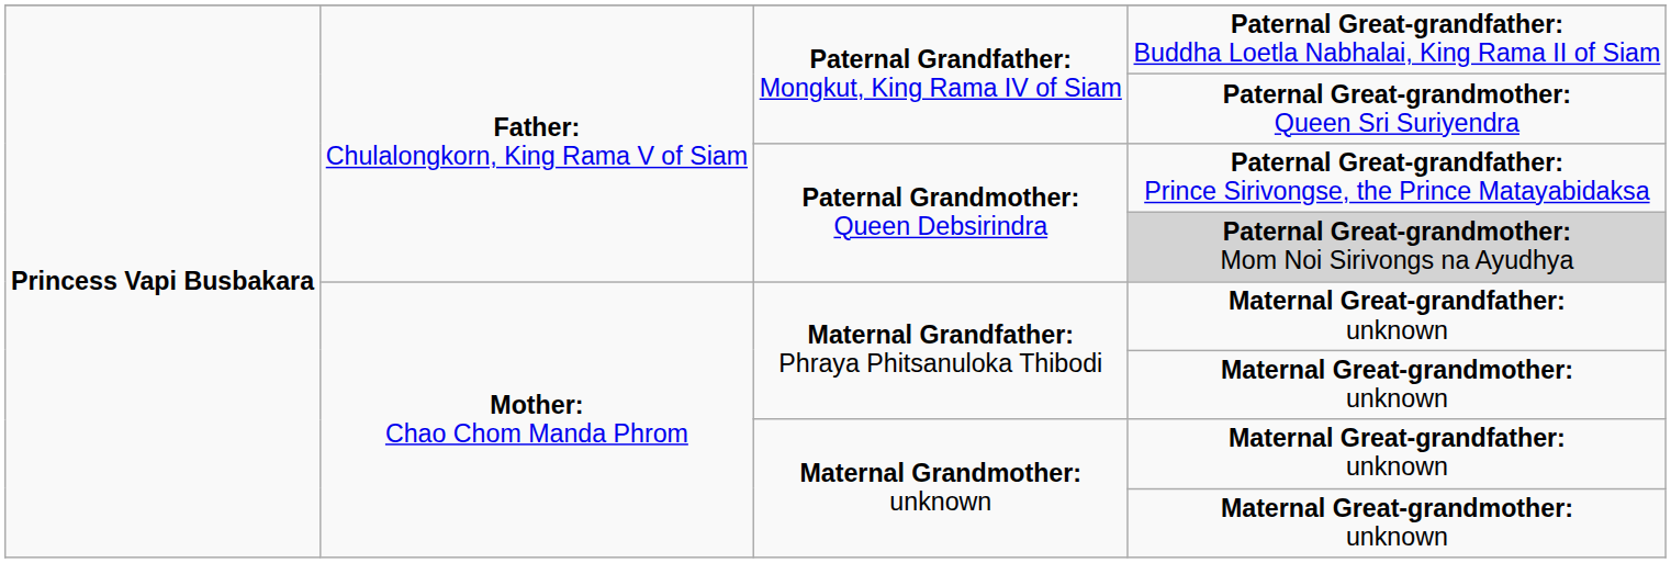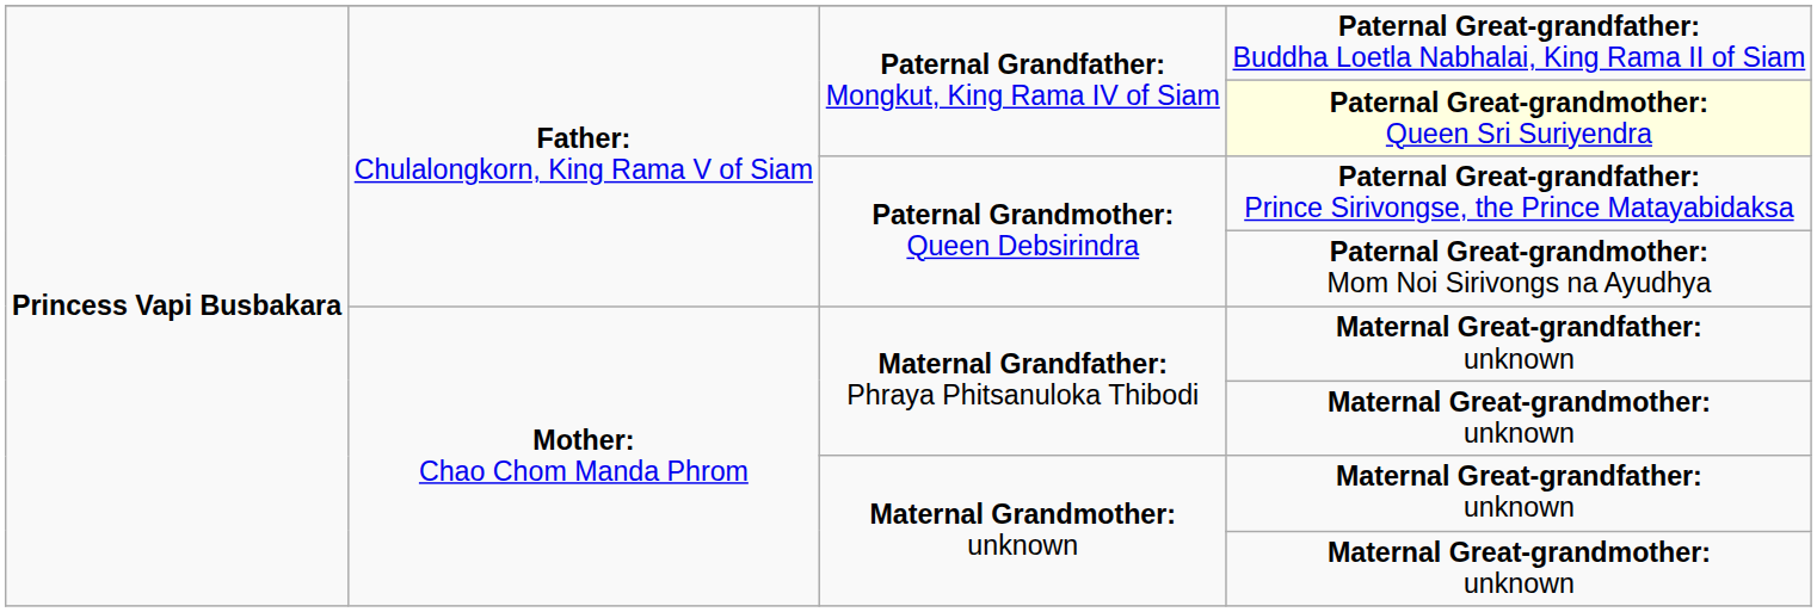Paternal Great-grandmother: Queen Sri Suriyendra | column 4: no background -> lightyellow background
Paternal Great-grandmother: Mom Noi Sirivongs na Ayudhya | column 4: lightgrey background -> no background
